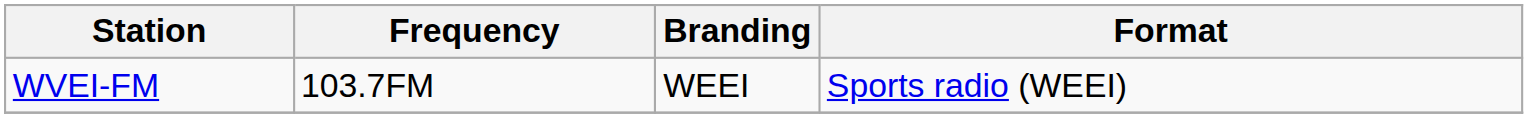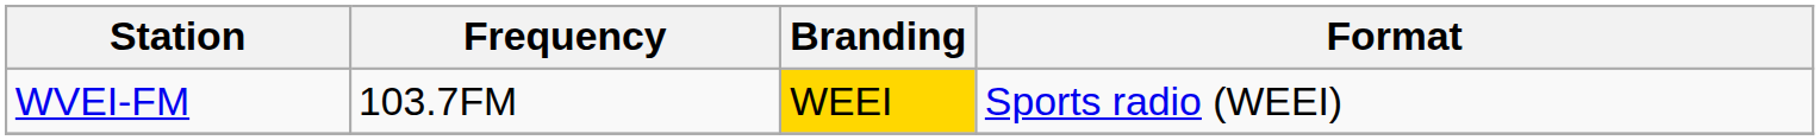WVEI-FM | Branding: no background -> gold background
